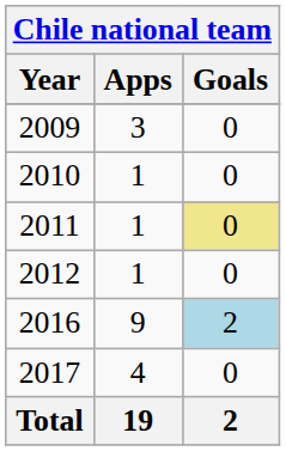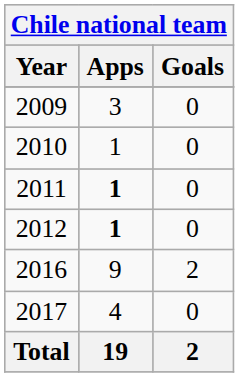2011 | Apps: normal -> bold
2011 | Goals: khaki background -> no background
2012 | Apps: normal -> bold
2016 | Goals: lightblue background -> no background
